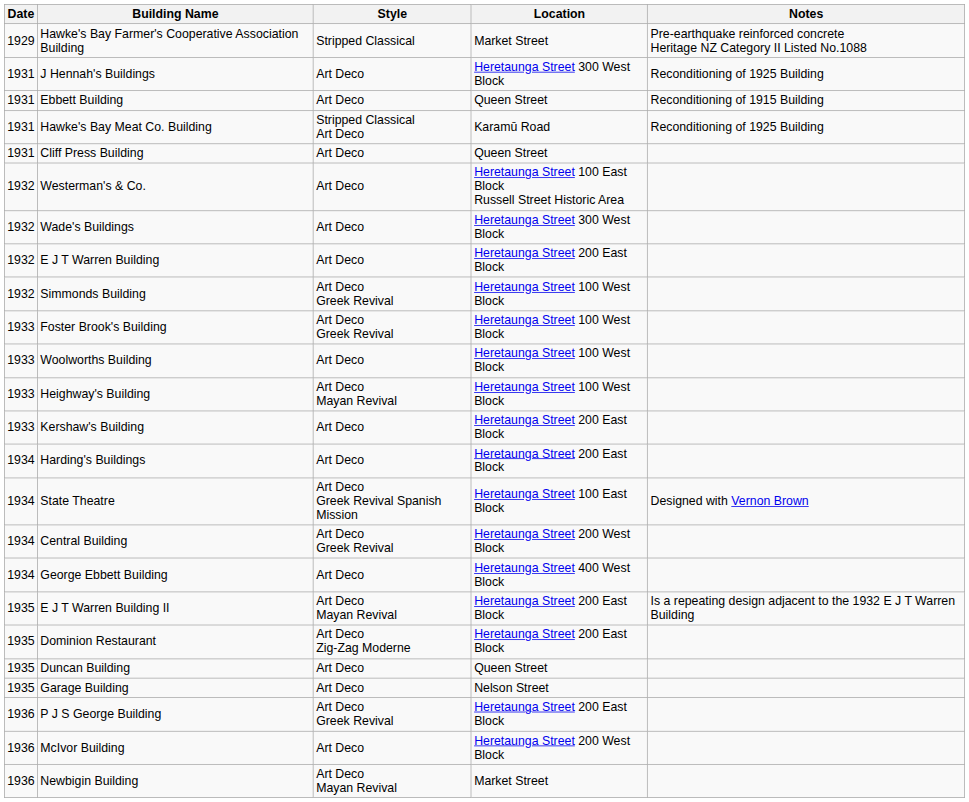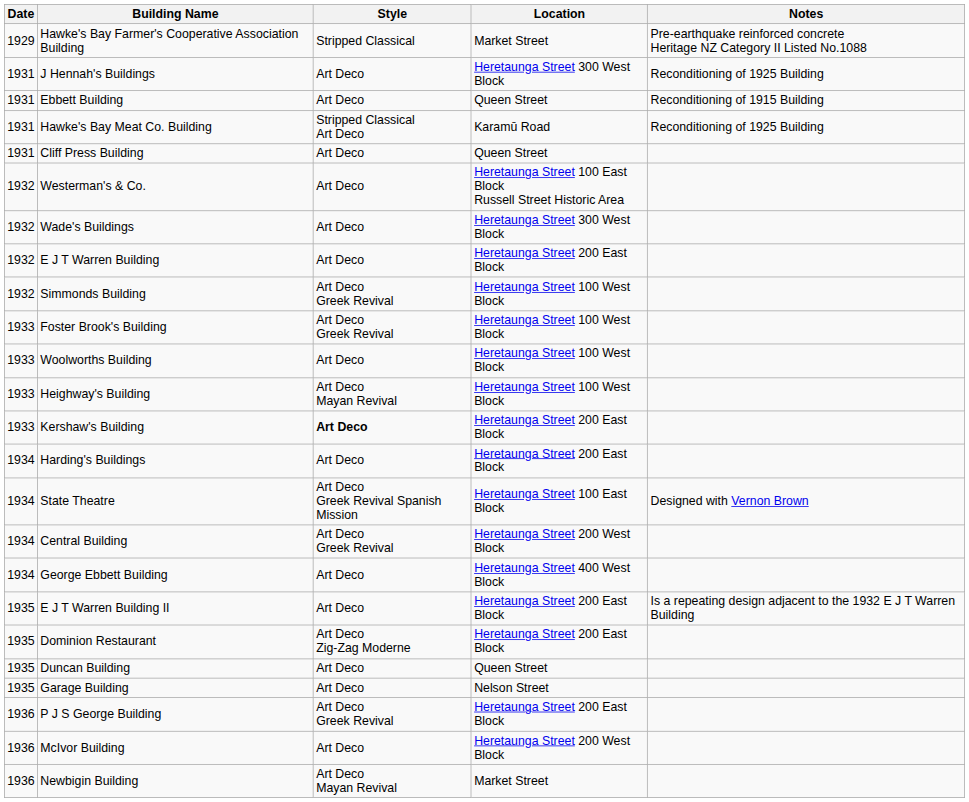Kershaw's Building | Style: normal -> bold
E J T Warren Building II | Style: Art Deco Mayan Revival -> Art Deco
